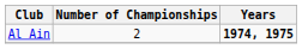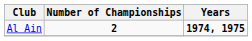Al Ain | Number of Championships: normal -> bold
